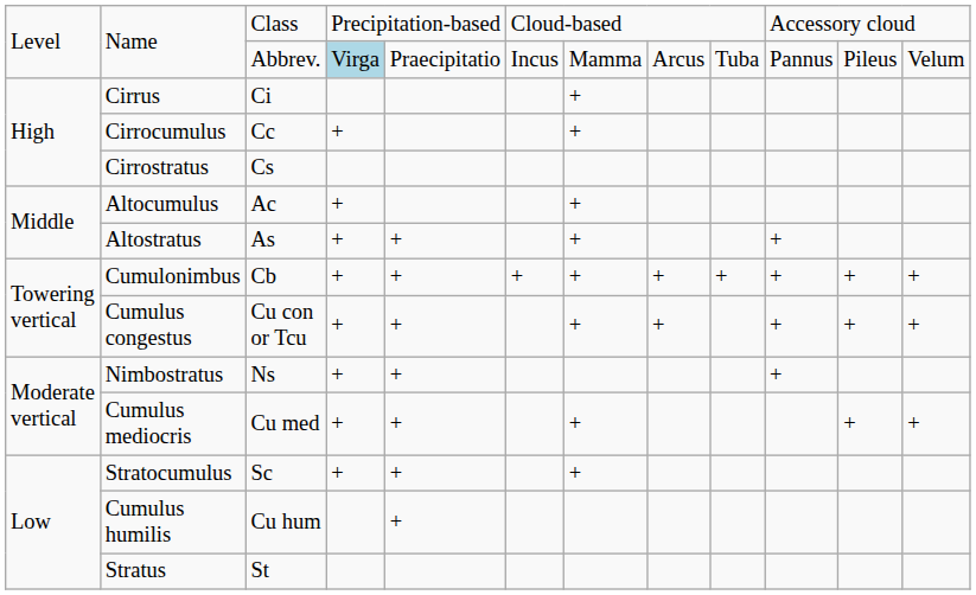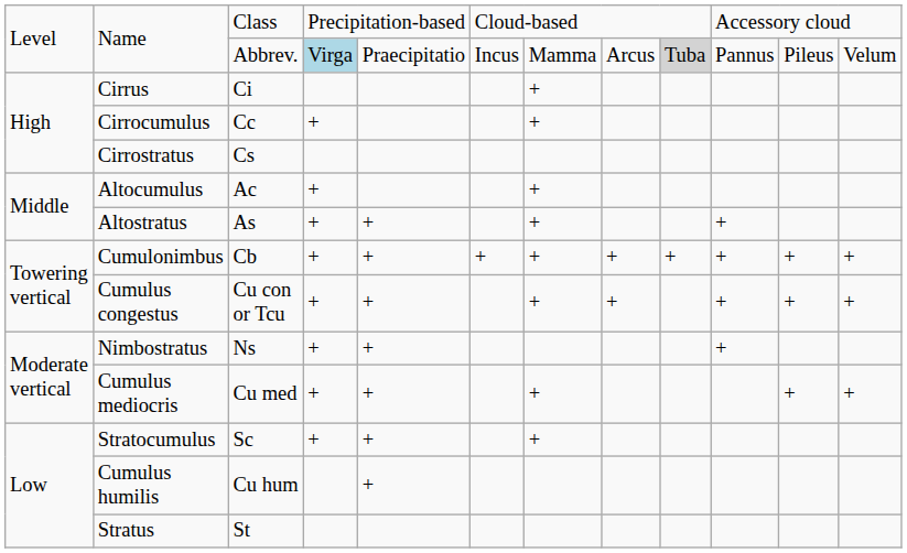Name / Abbrev. | column 9: no background -> lightgrey background
